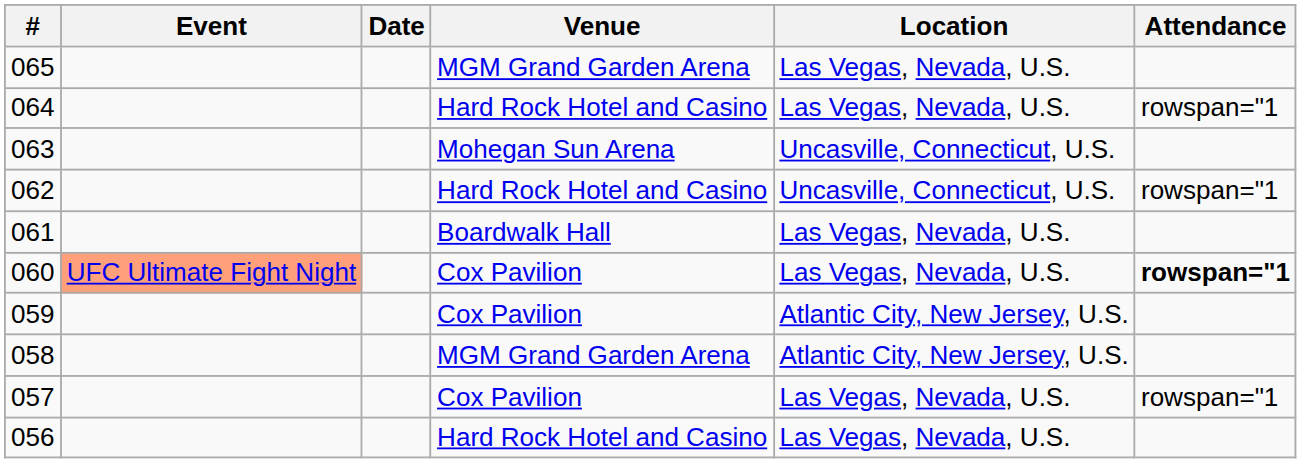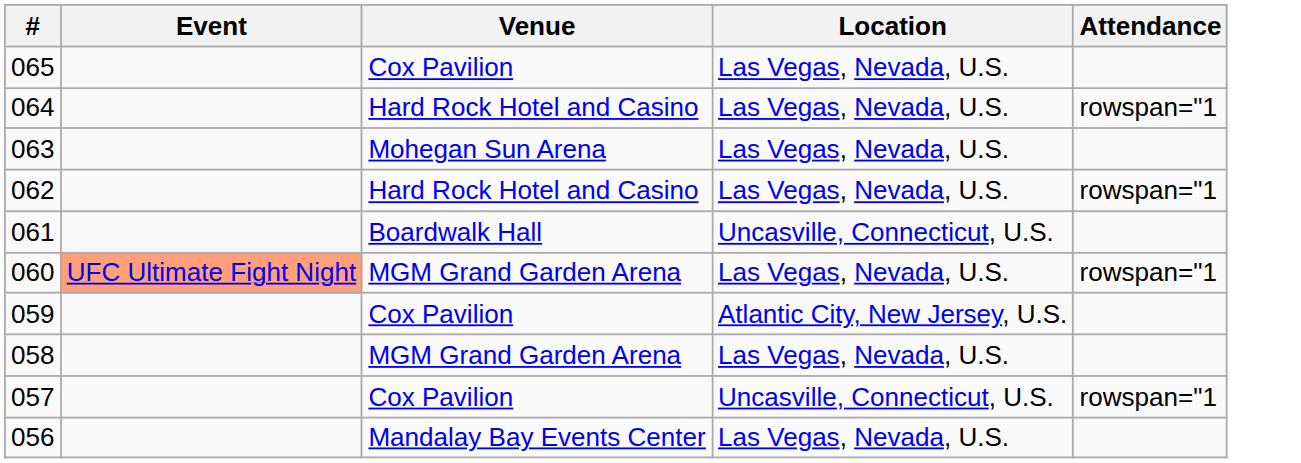- column: Date
065 | Venue: MGM Grand Garden Arena -> Cox Pavilion
063 | Location: Uncasville, Connecticut, U.S. -> Las Vegas, Nevada, U.S.
062 | Location: Uncasville, Connecticut, U.S. -> Las Vegas, Nevada, U.S.
061 | Location: Las Vegas, Nevada, U.S. -> Uncasville, Connecticut, U.S.
060 | Venue: Cox Pavilion -> MGM Grand Garden Arena
060 | Attendance: bold -> normal
058 | Location: Atlantic City, New Jersey, U.S. -> Las Vegas, Nevada, U.S.
057 | Location: Las Vegas, Nevada, U.S. -> Uncasville, Connecticut, U.S.
056 | Venue: Hard Rock Hotel and Casino -> Mandalay Bay Events Center
